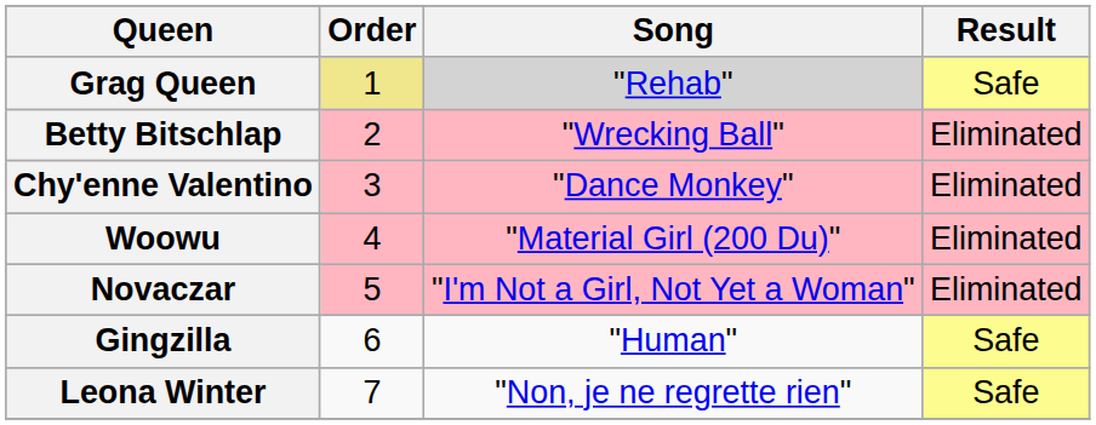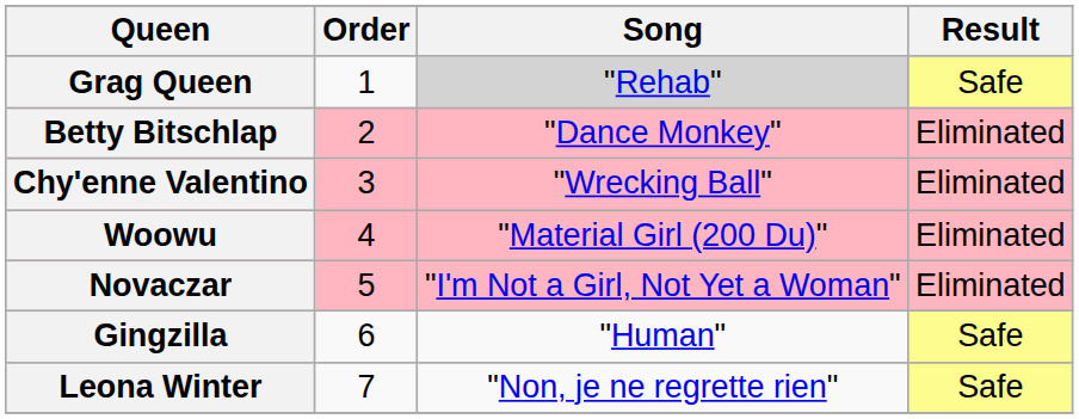Grag Queen | Order: khaki background -> no background
Betty Bitschlap | Song: "Wrecking Ball" -> "Dance Monkey"
Chy'enne Valentino | Song: "Dance Monkey" -> "Wrecking Ball"
